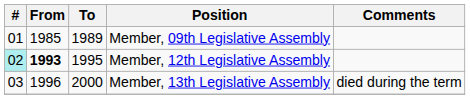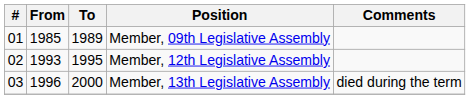Member, 12th Legislative Assembly | #: paleturquoise background -> no background
Member, 12th Legislative Assembly | From: bold -> normal
